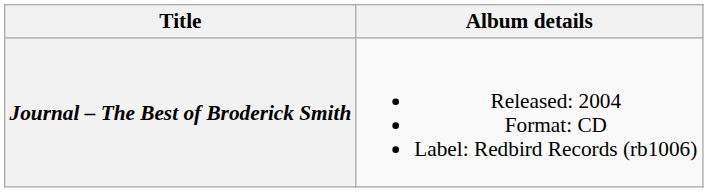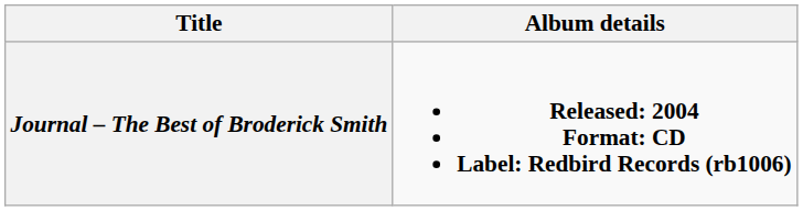Journal – The Best of Broderick Smith | Album details: normal -> bold
